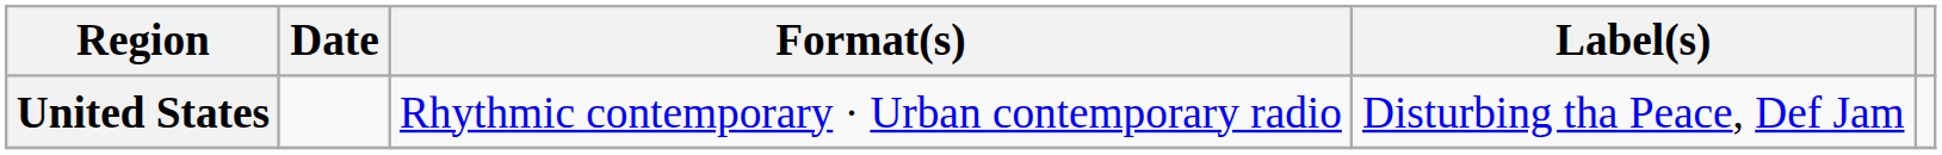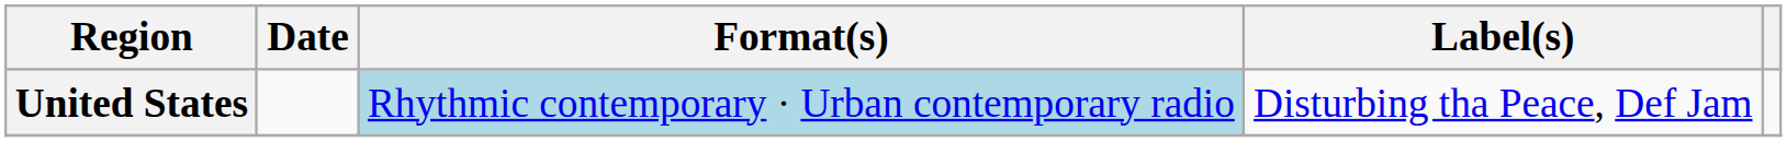United States | Format(s): no background -> lightblue background
